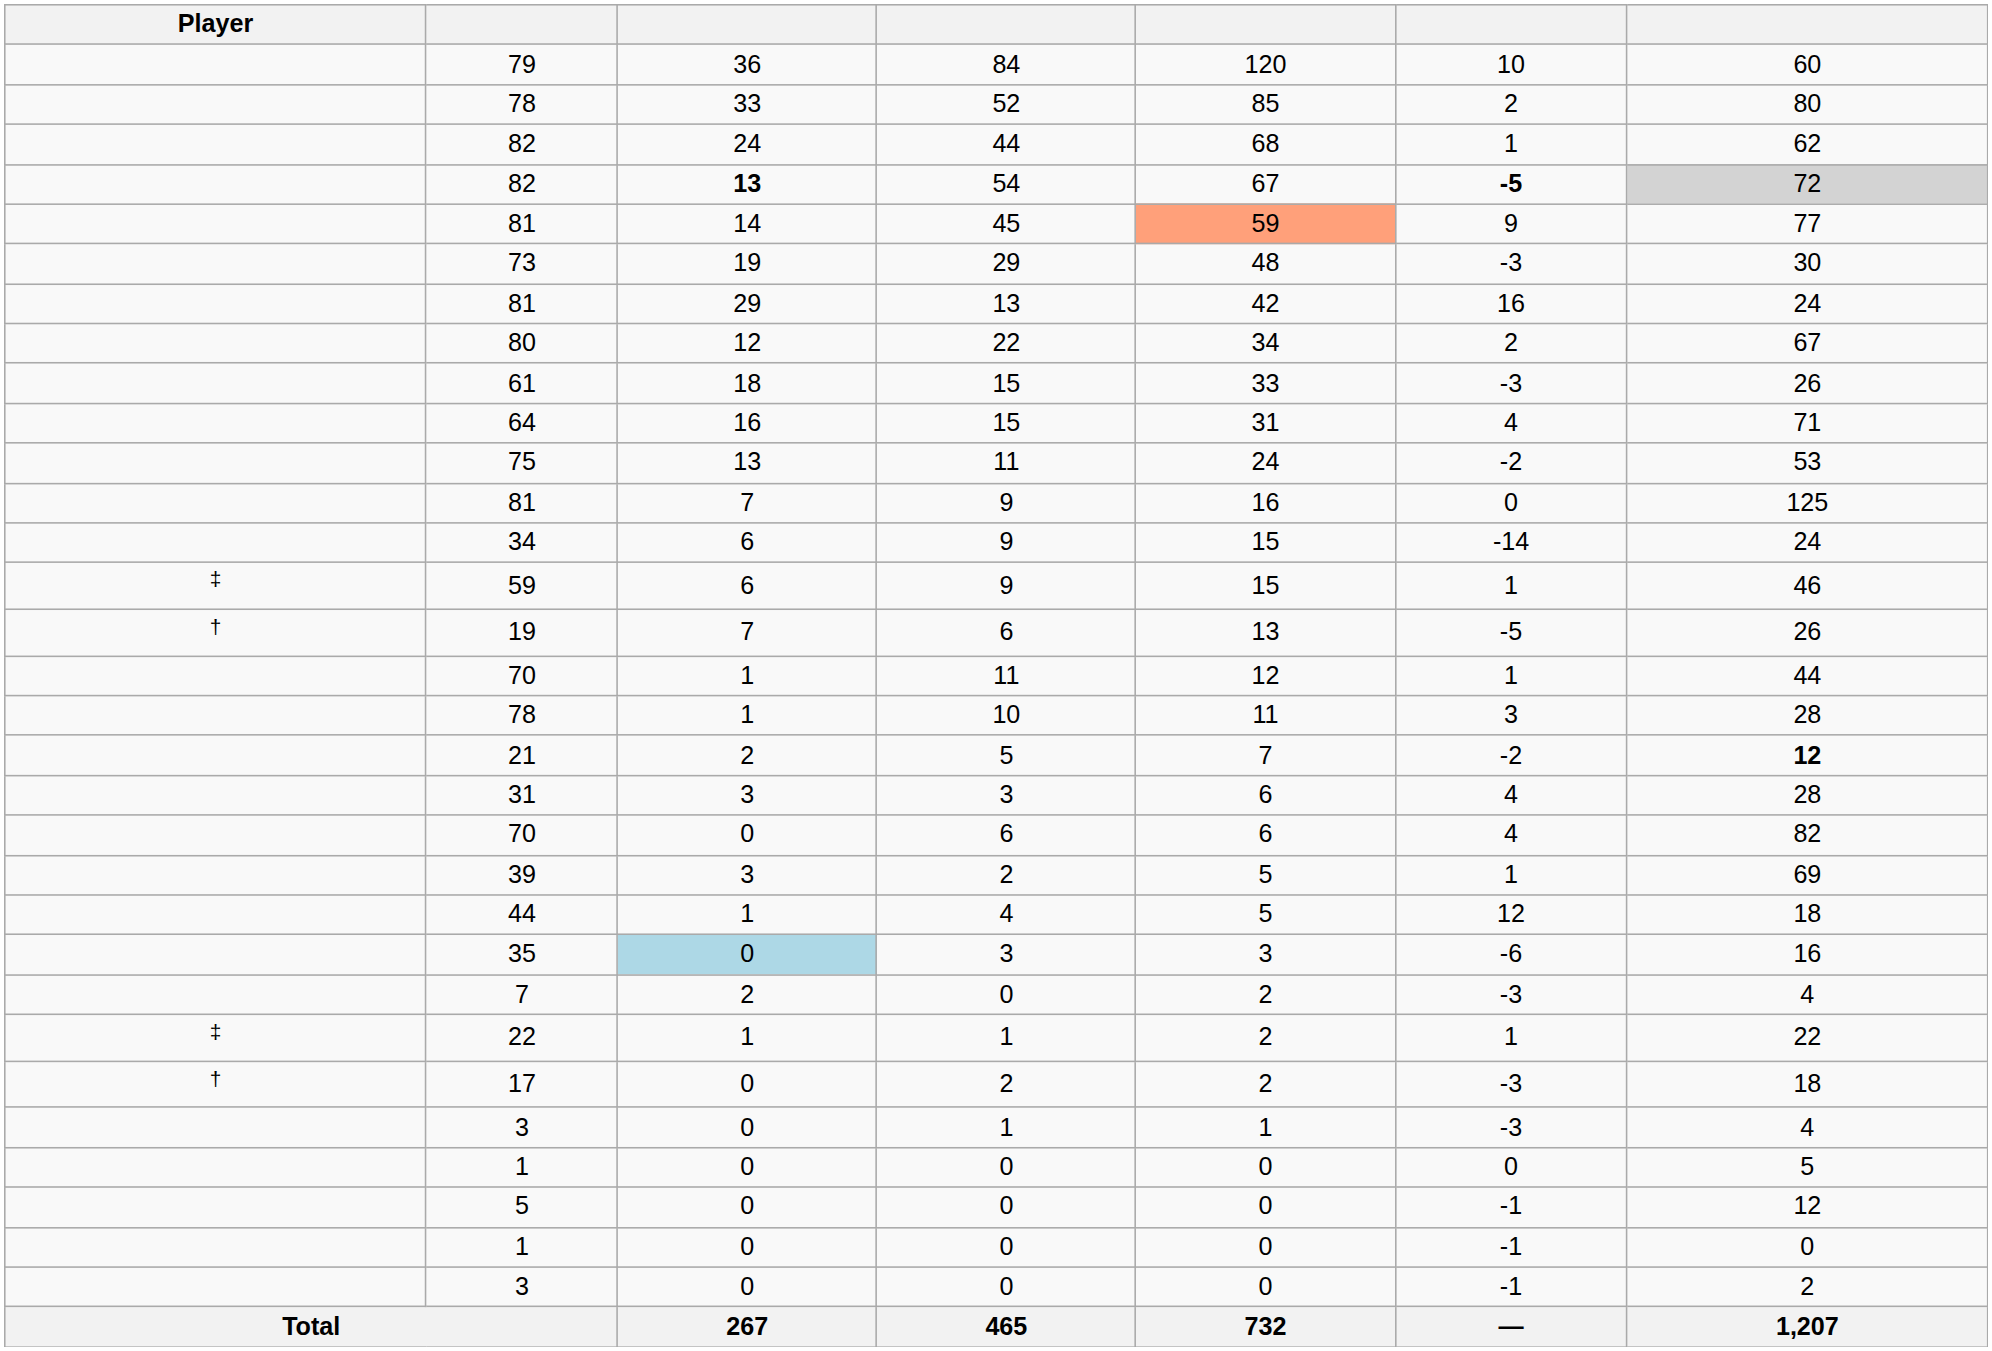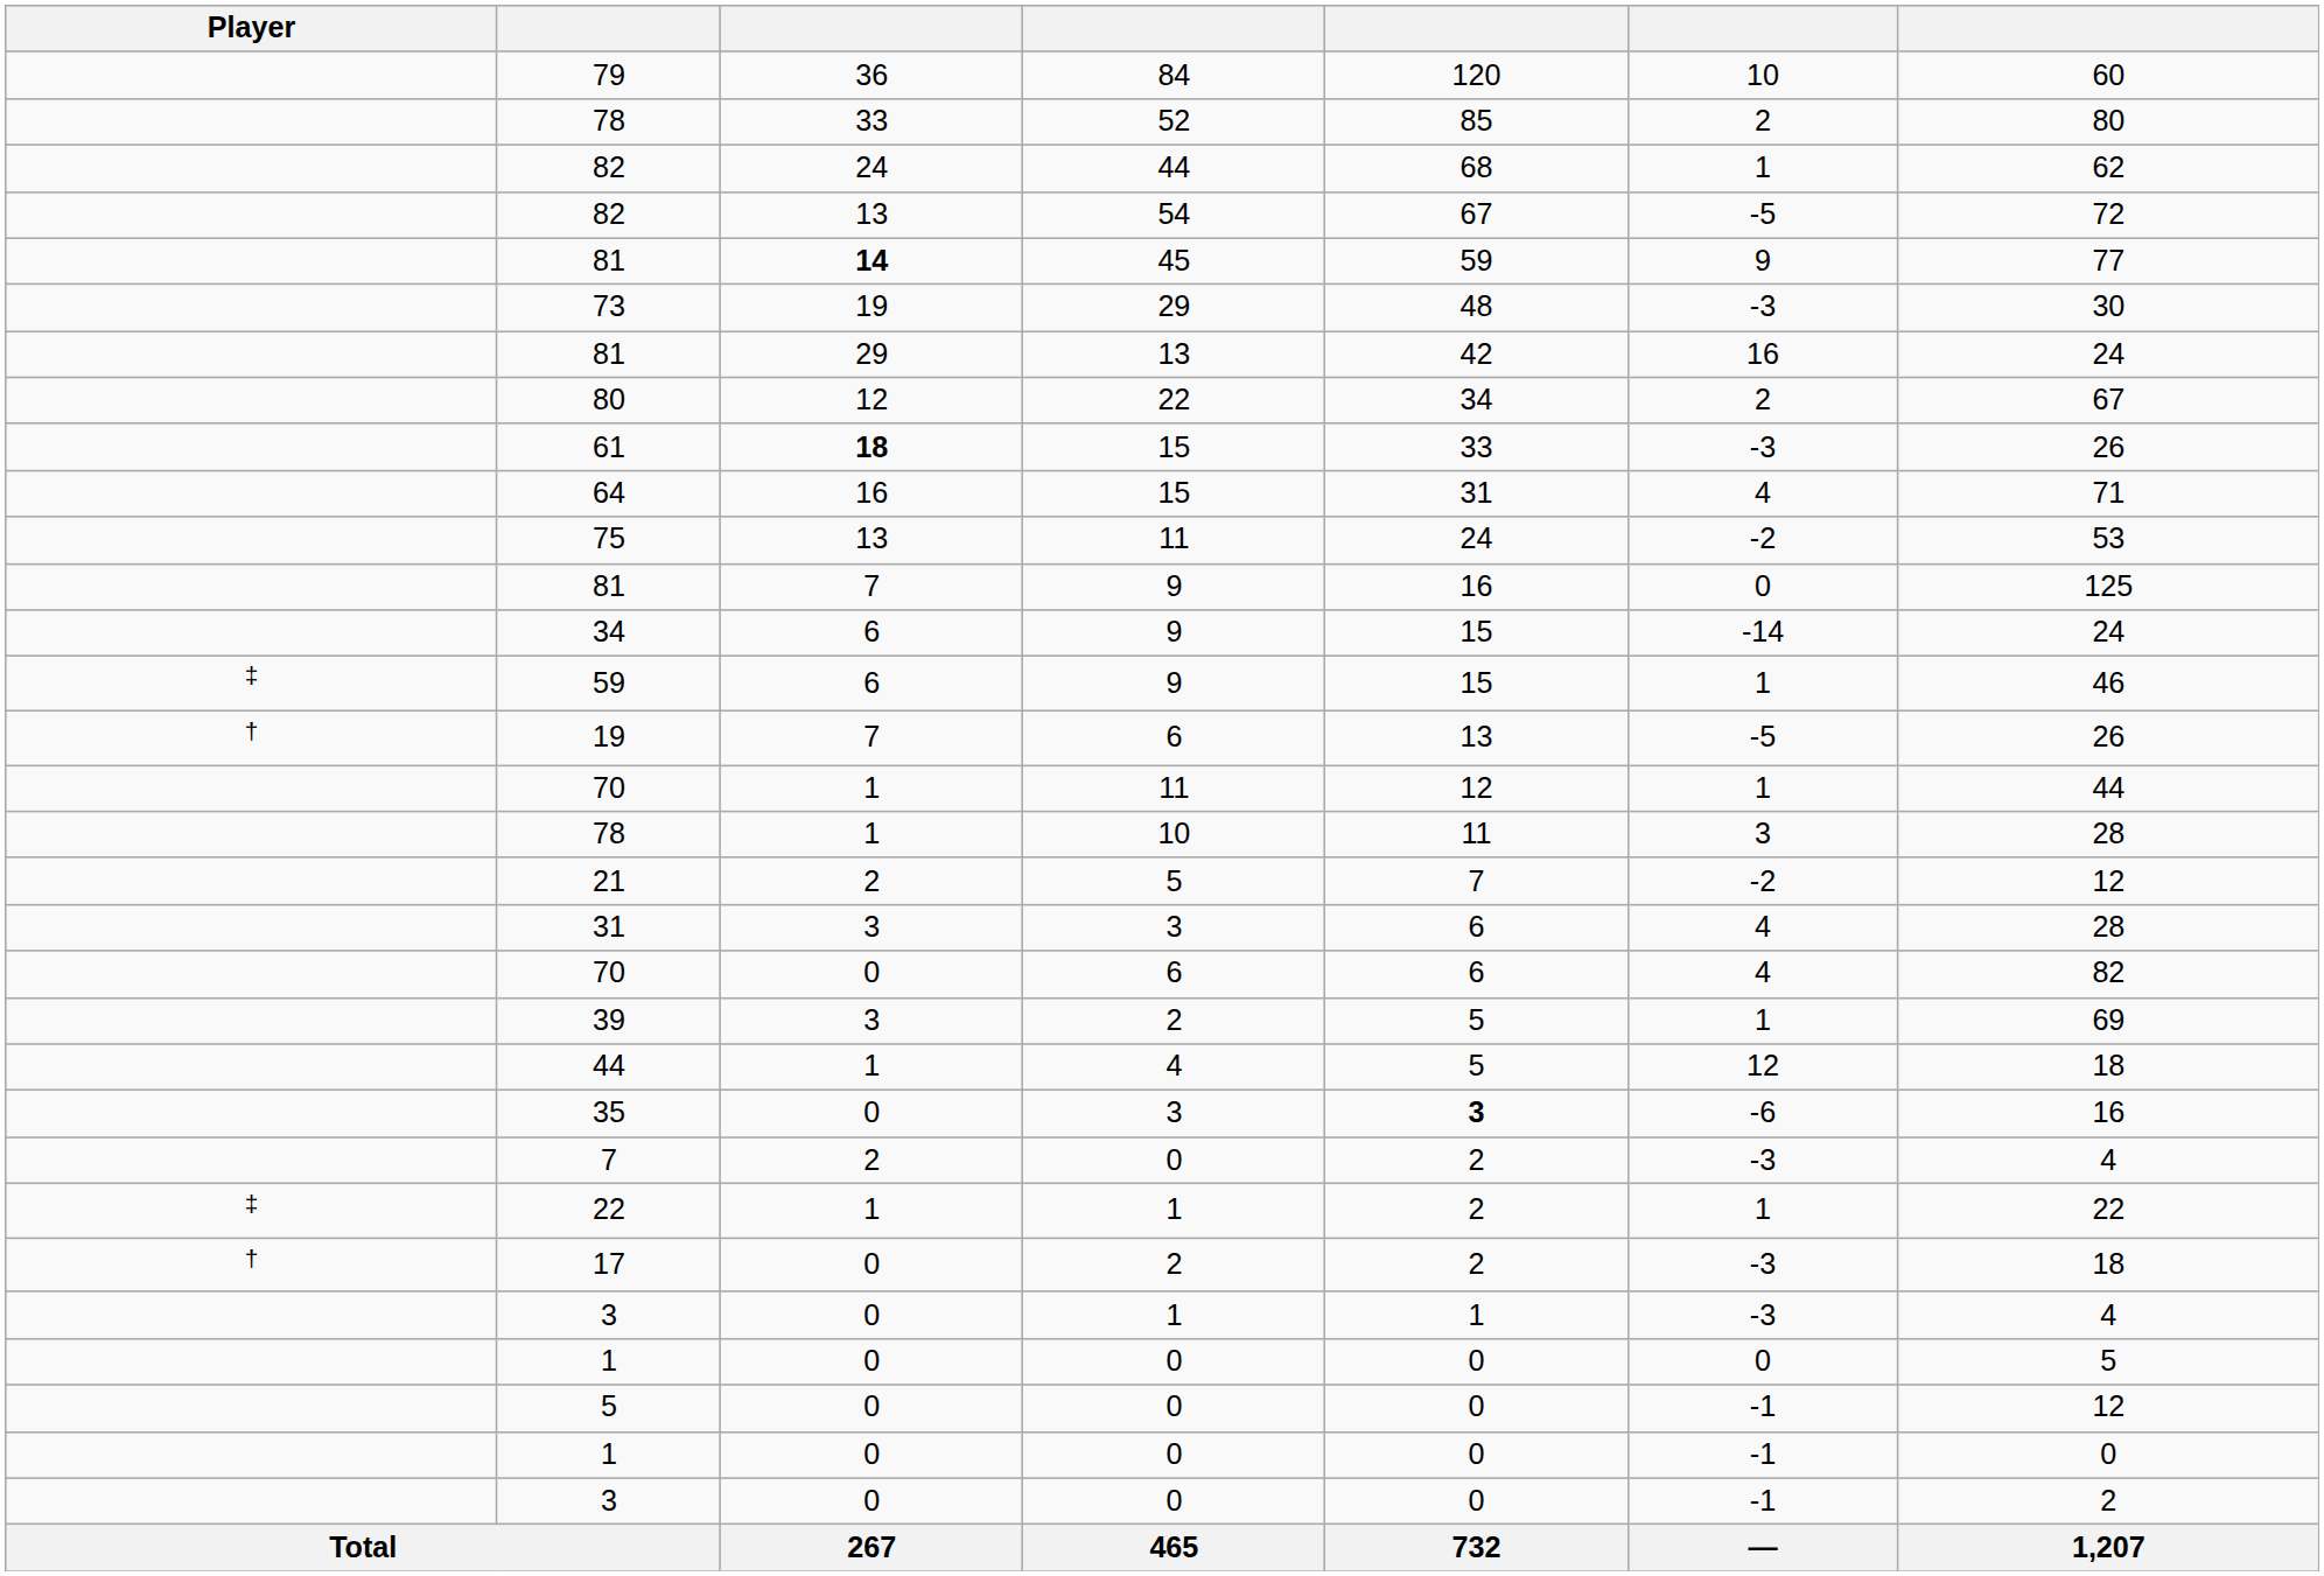82 / 54 | column 3: bold -> normal
82 / 54 | column 6: bold -> normal
82 / 54 | column 7: lightgrey background -> no background
81 / 45 | column 3: normal -> bold
81 / 45 | column 5: lightsalmon background -> no background
61 | column 3: normal -> bold
21 | column 7: bold -> normal
35 | column 3: lightblue background -> no background
35 | column 5: normal -> bold
